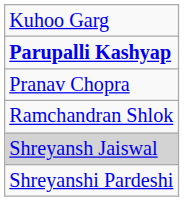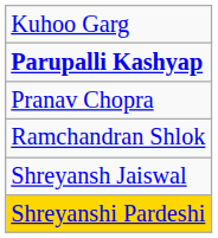row 5 | column 1: lightgrey background -> no background
row 6 | column 1: no background -> gold background
